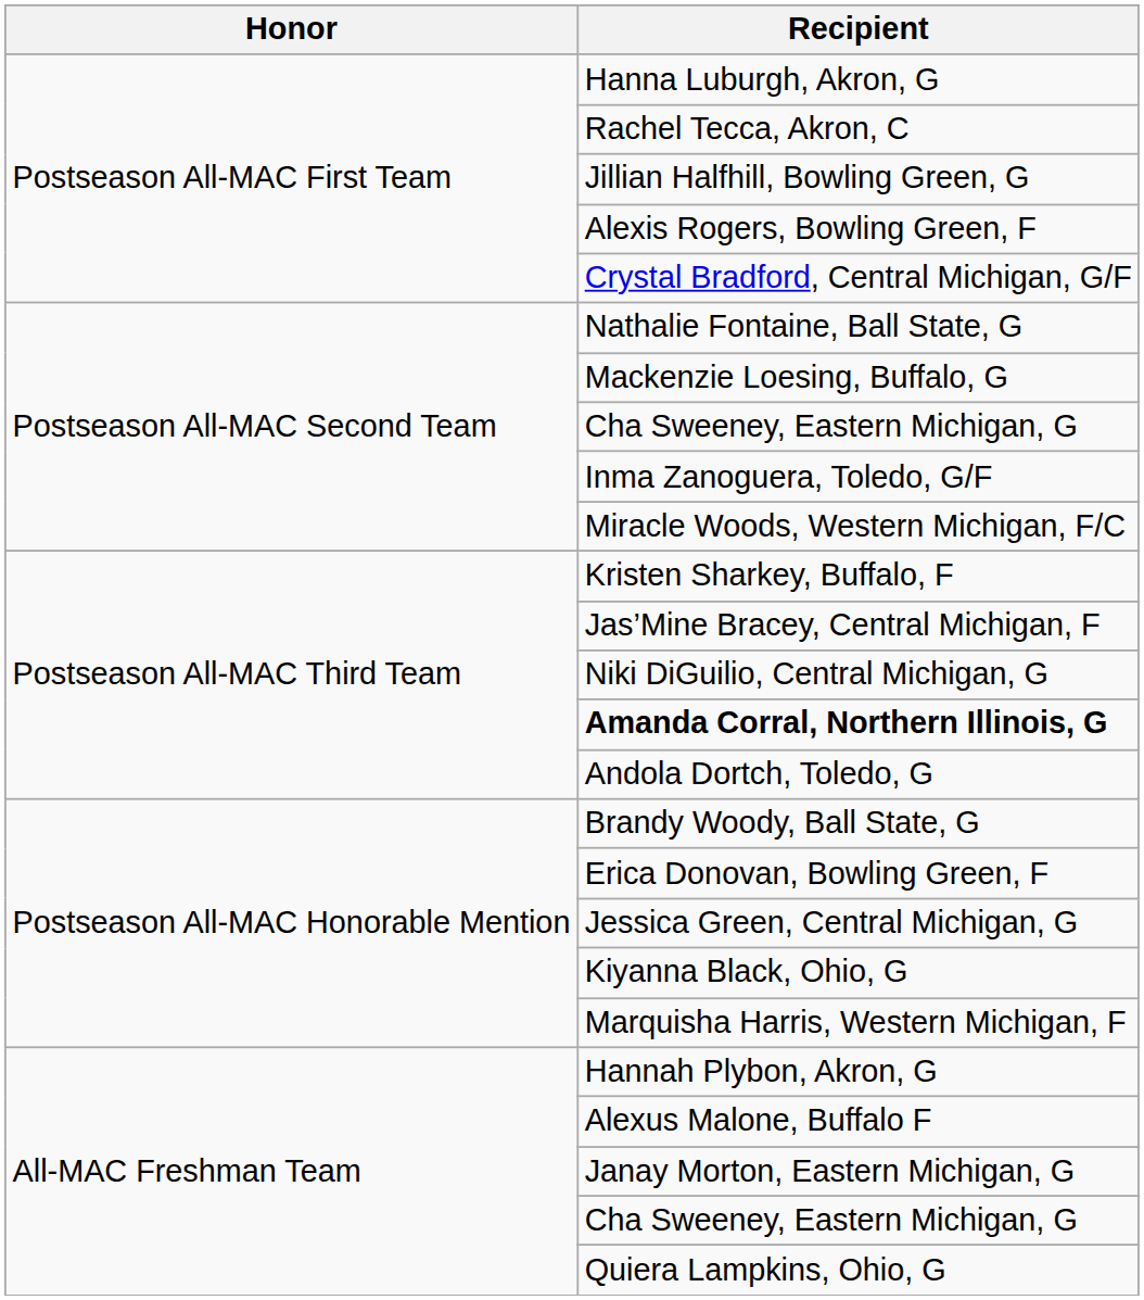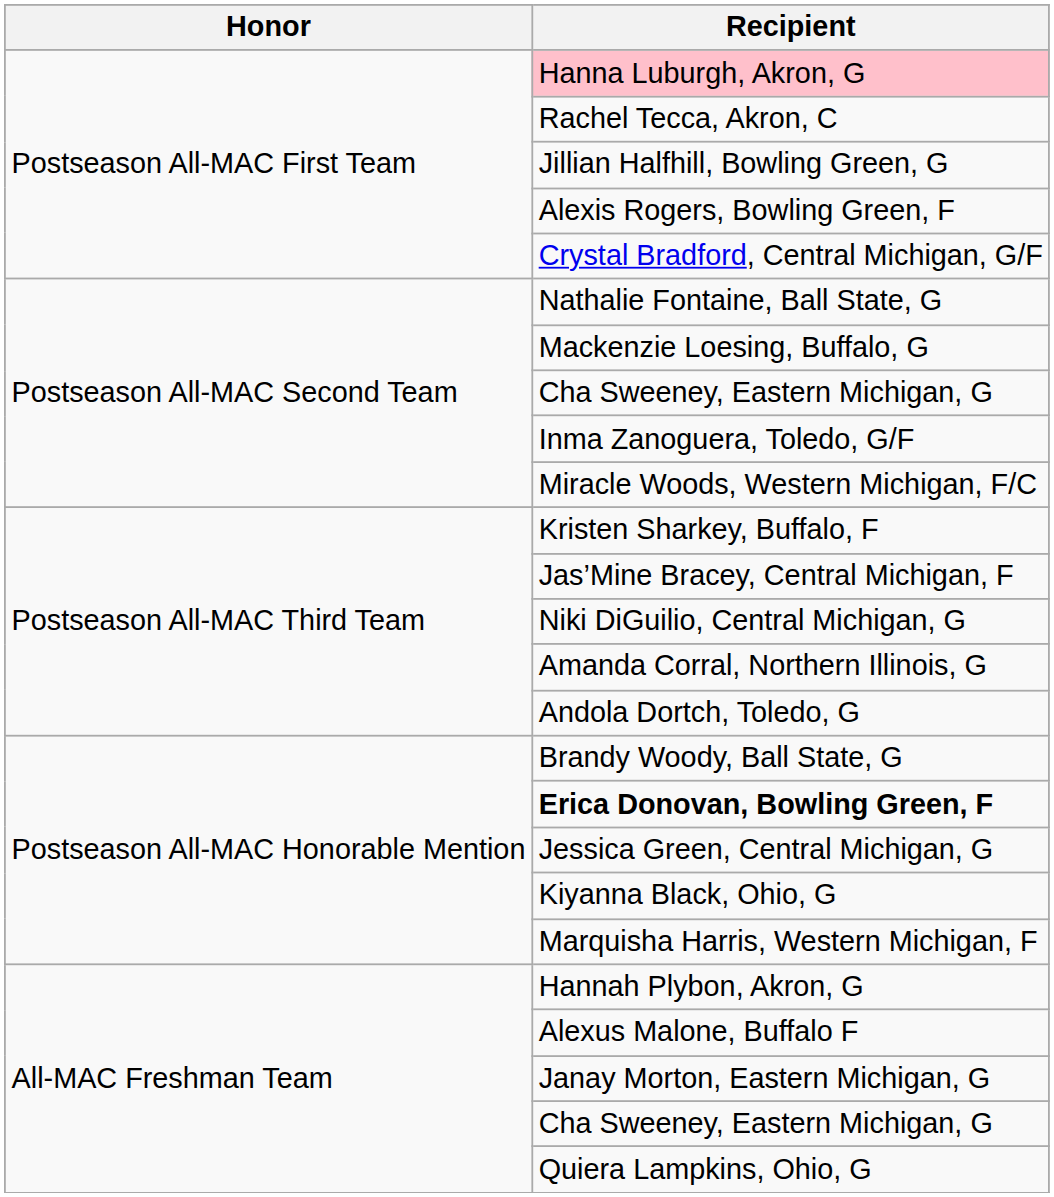row 2 | Recipient: no background -> pink background
row 15 | Recipient: bold -> normal
row 18 | Recipient: normal -> bold
